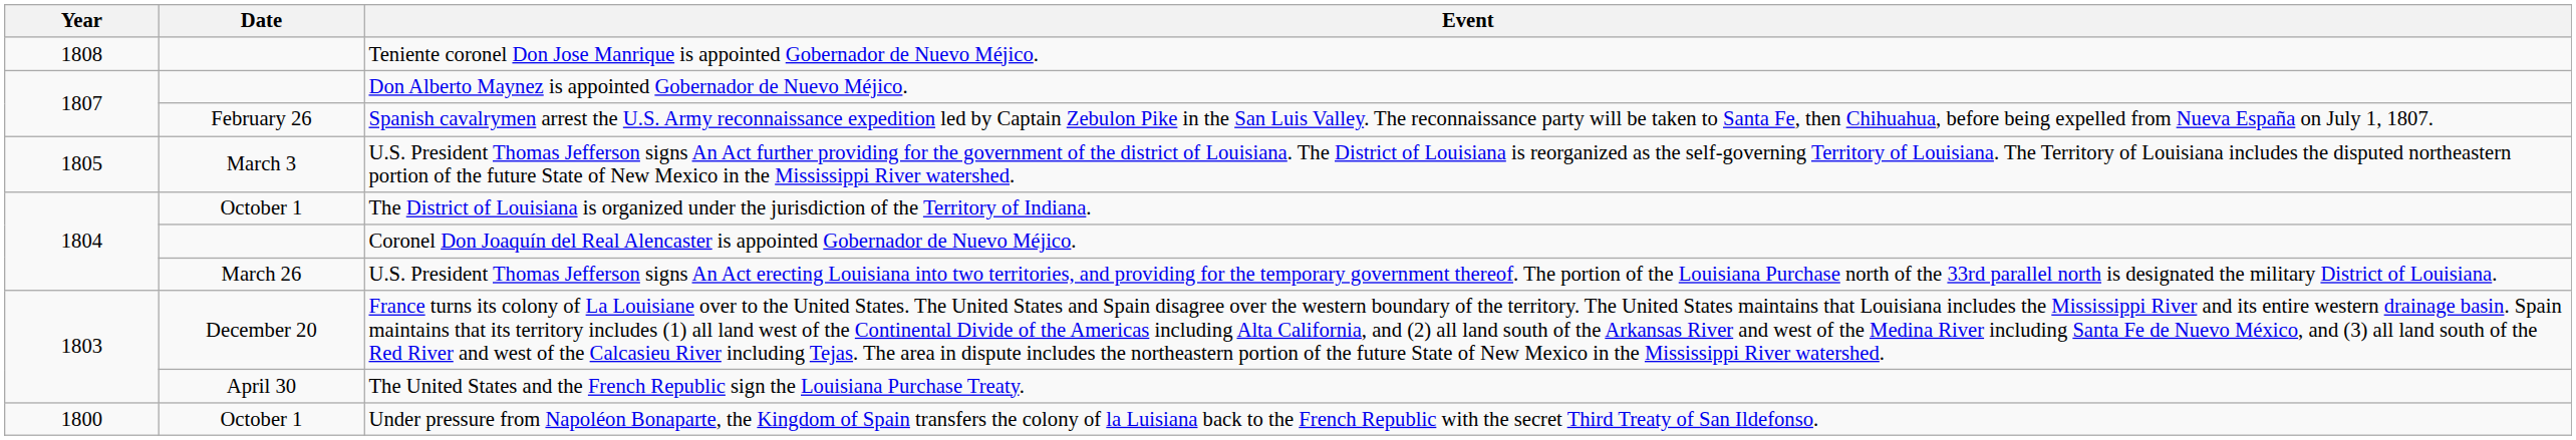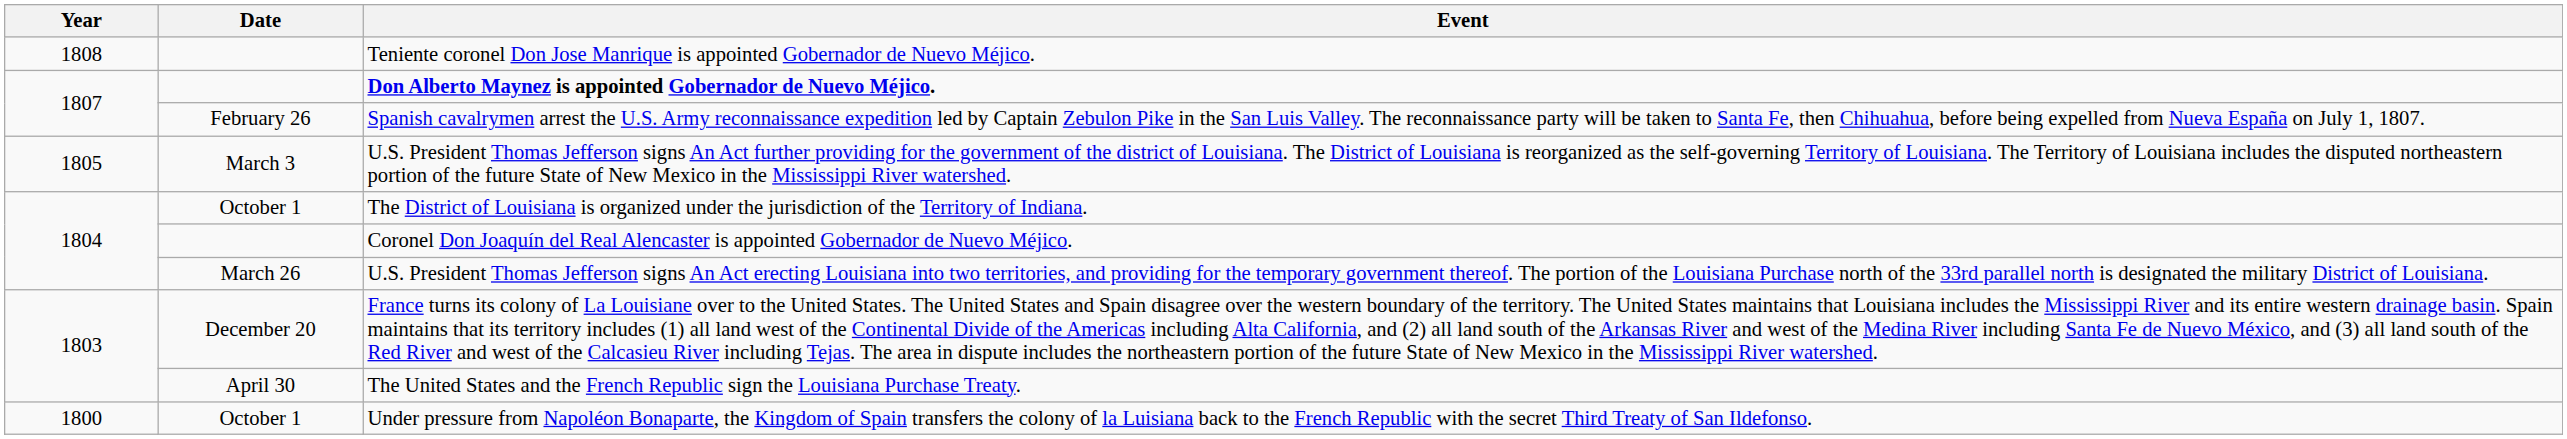Don Alberto Maynez is appointed Gobernador de Nuevo Méjico. | Event: normal -> bold
